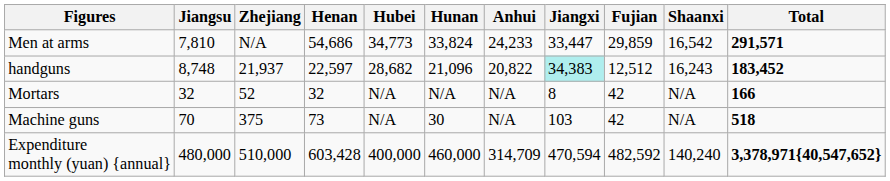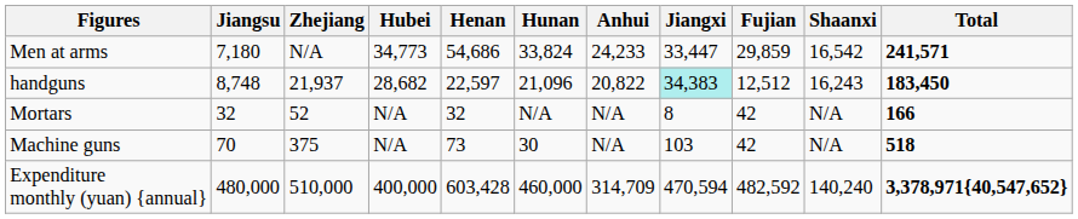columns swapped: Henan <-> Hubei
Men at arms | Jiangsu: 7,810 -> 7,180
Men at arms | Total: 291,571 -> 241,571
handguns | Total: 183,452 -> 183,450
